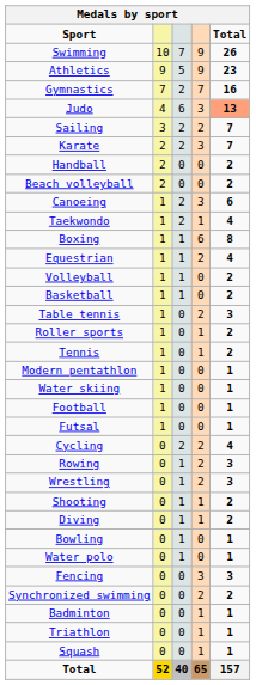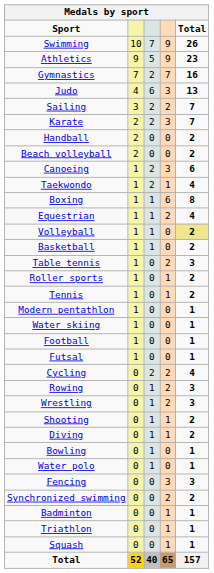Judo | Total: lightsalmon background -> no background
Volleyball | Total: no background -> khaki background
